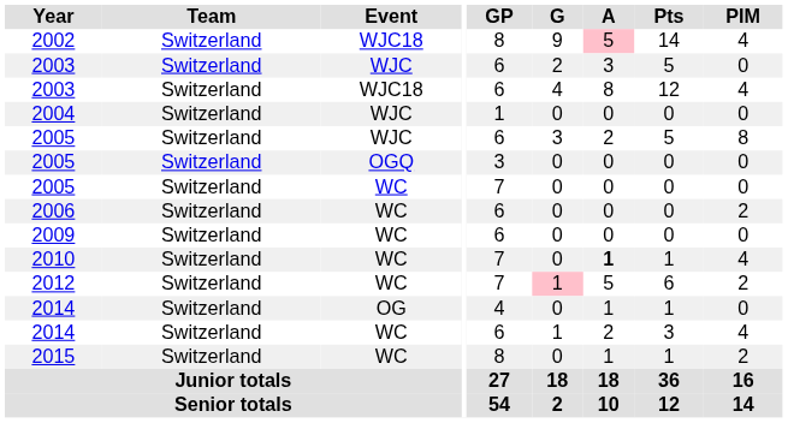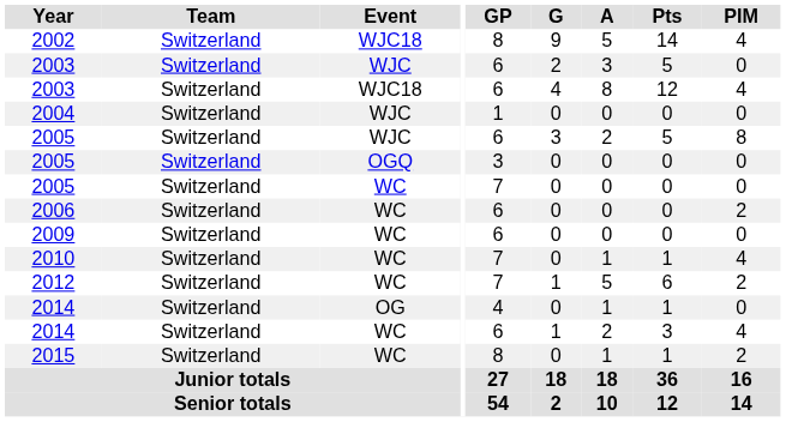2002 | A: pink background -> no background
2010 | A: bold -> normal
2012 | G: pink background -> no background
